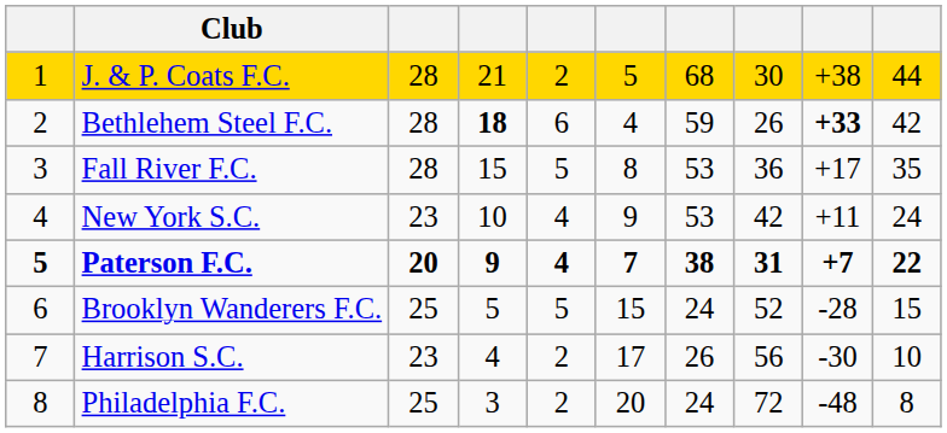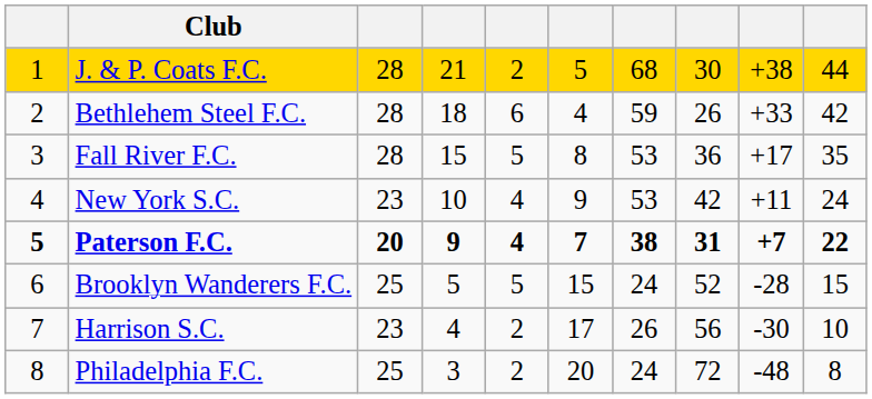Bethlehem Steel F.C. | column 4: bold -> normal
Bethlehem Steel F.C. | column 9: bold -> normal
